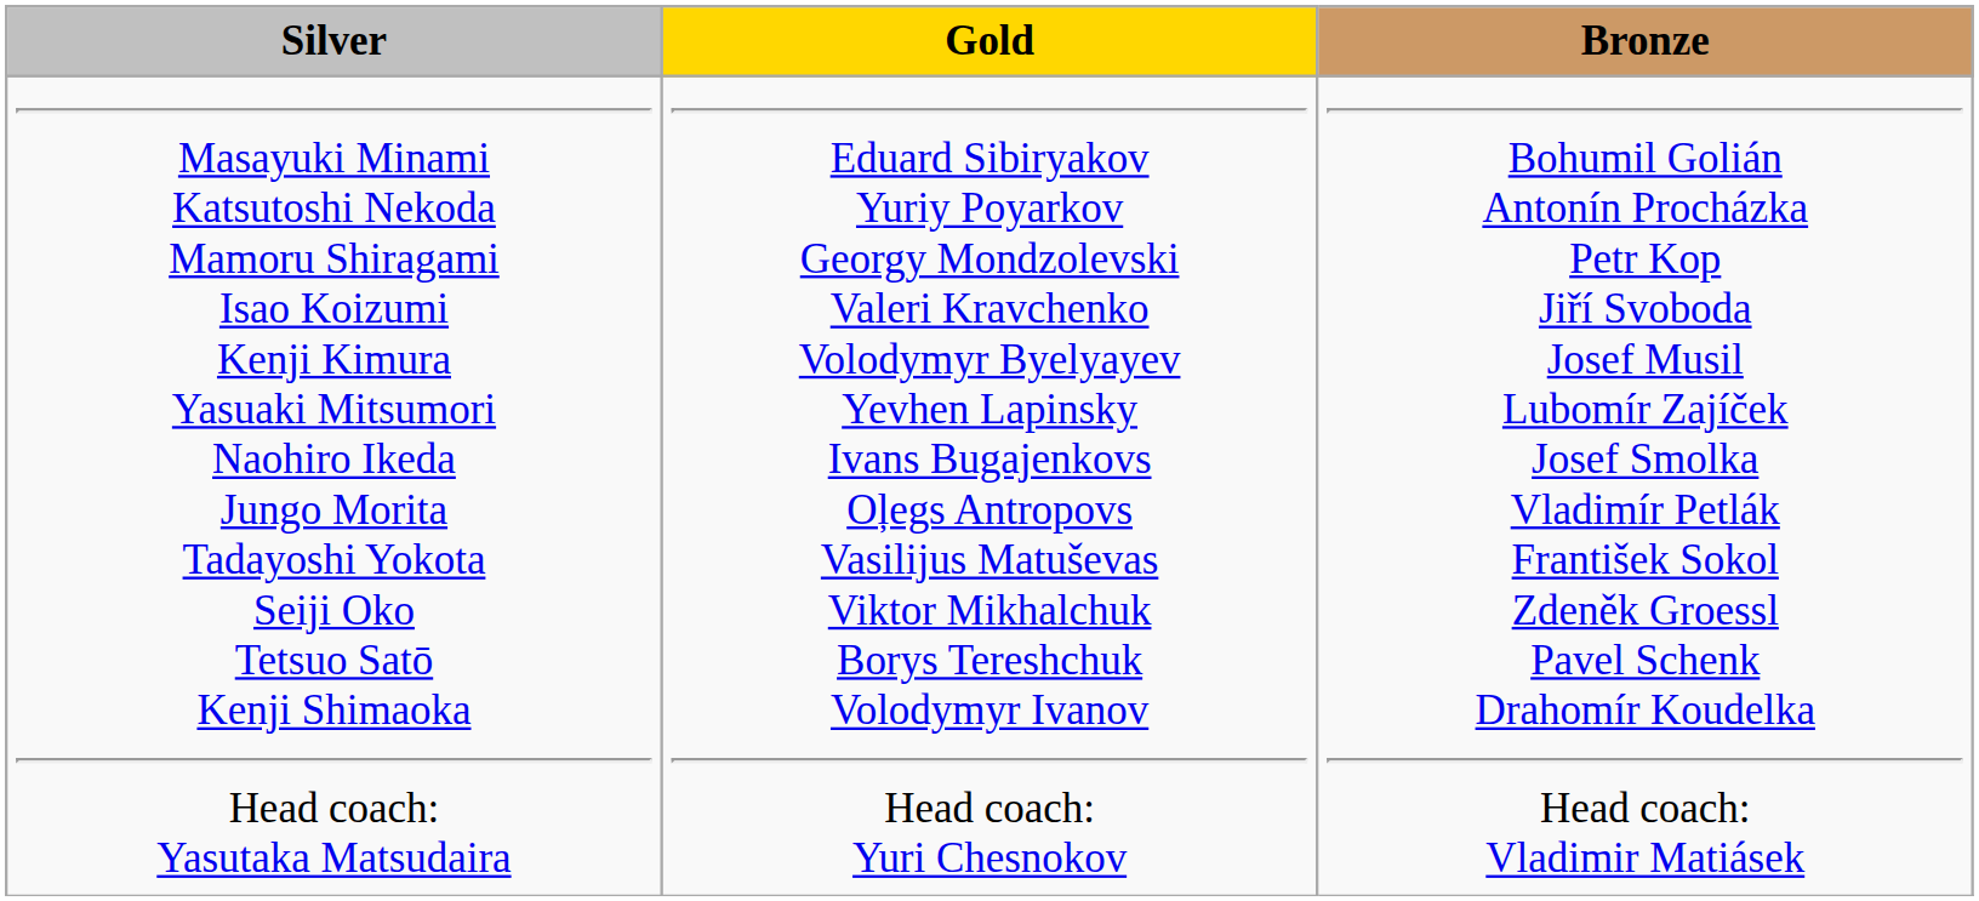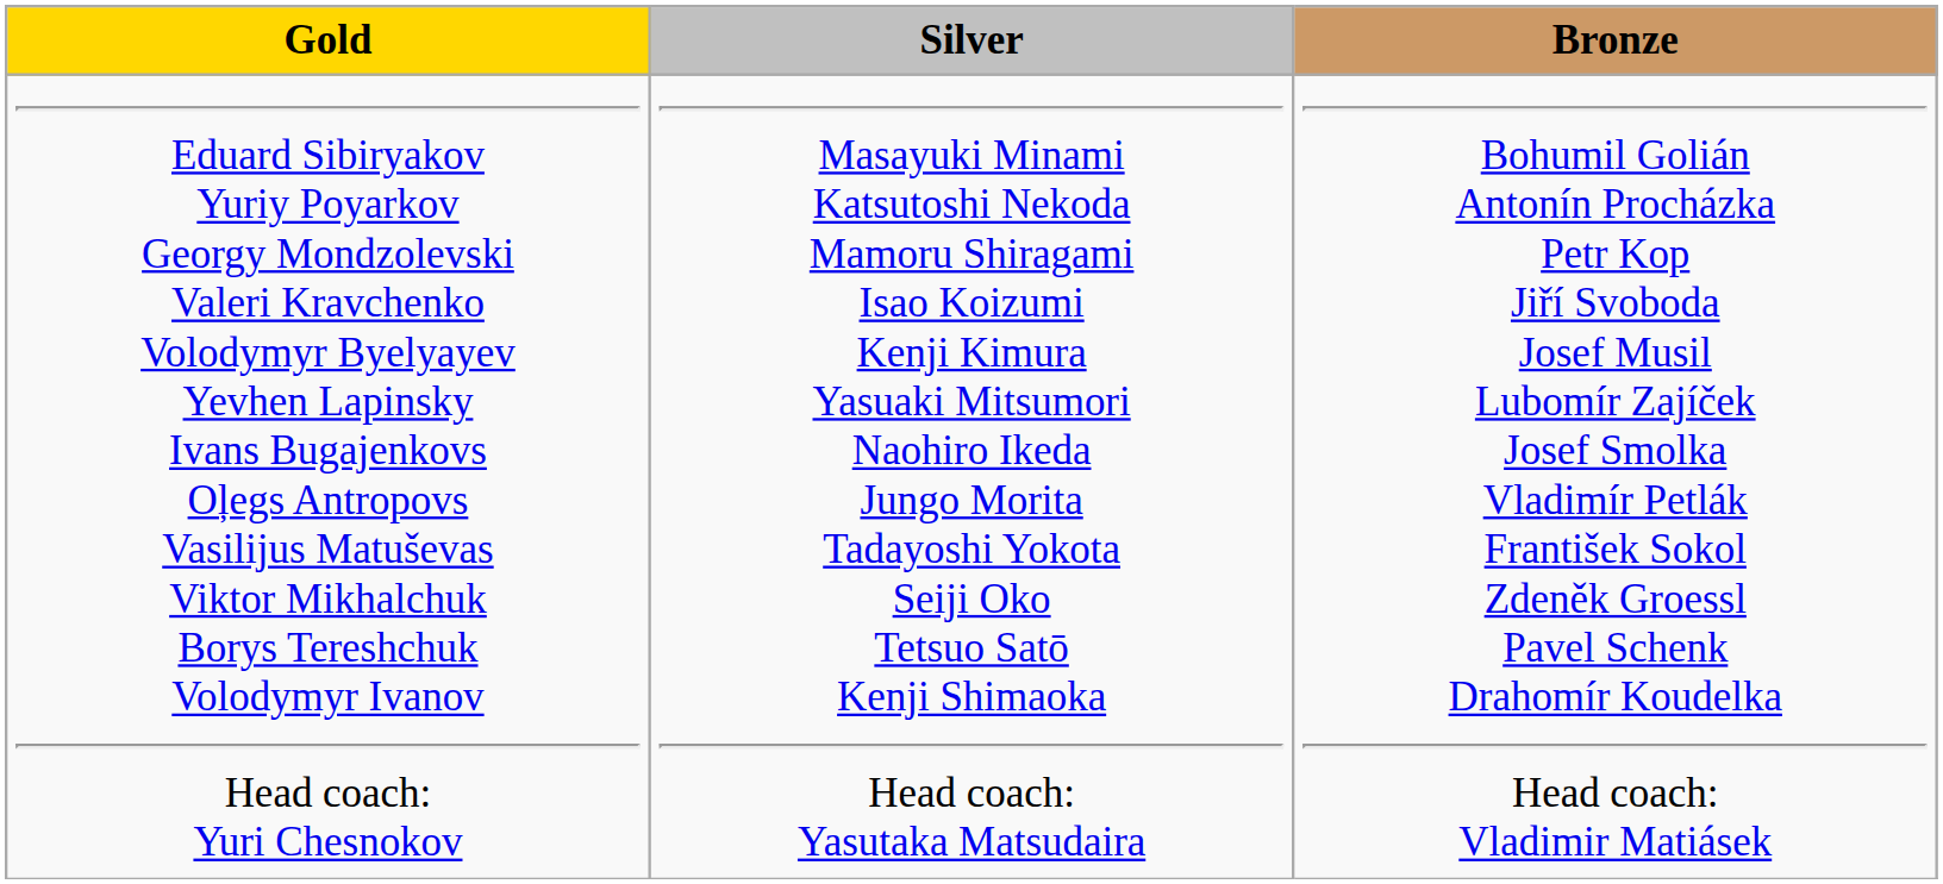columns swapped: Gold <-> Silver
